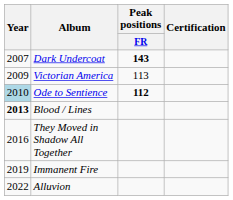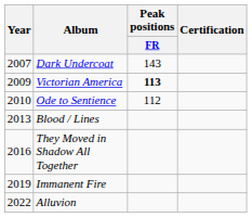Dark Undercoat | Peak positions / FR: bold -> normal
Victorian America | Peak positions / FR: normal -> bold
Ode to Sentience | Year: lightblue background -> no background
Ode to Sentience | Peak positions / FR: bold -> normal
Blood / Lines | Year: bold -> normal
